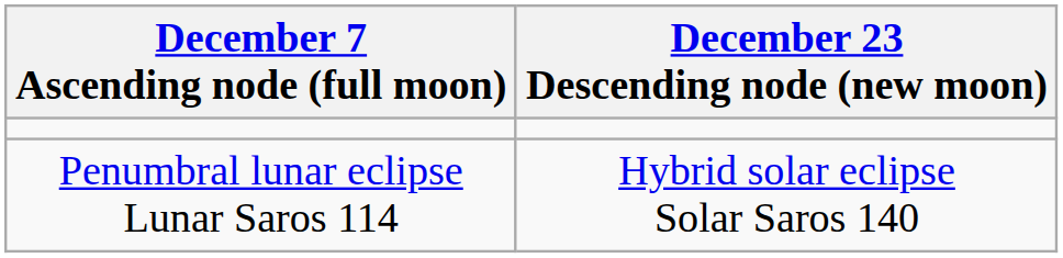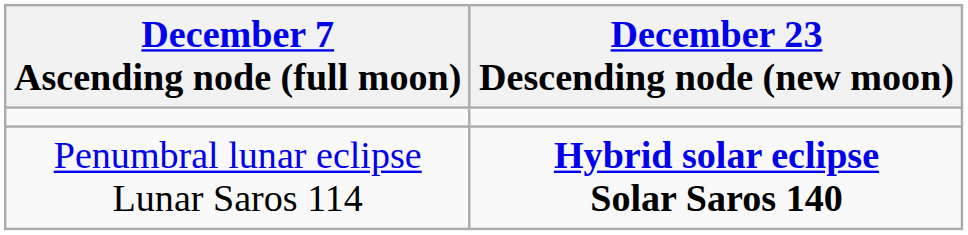Penumbral lunar eclipse Lunar Saros 114 | December 23 Descending node (new moon): normal -> bold
